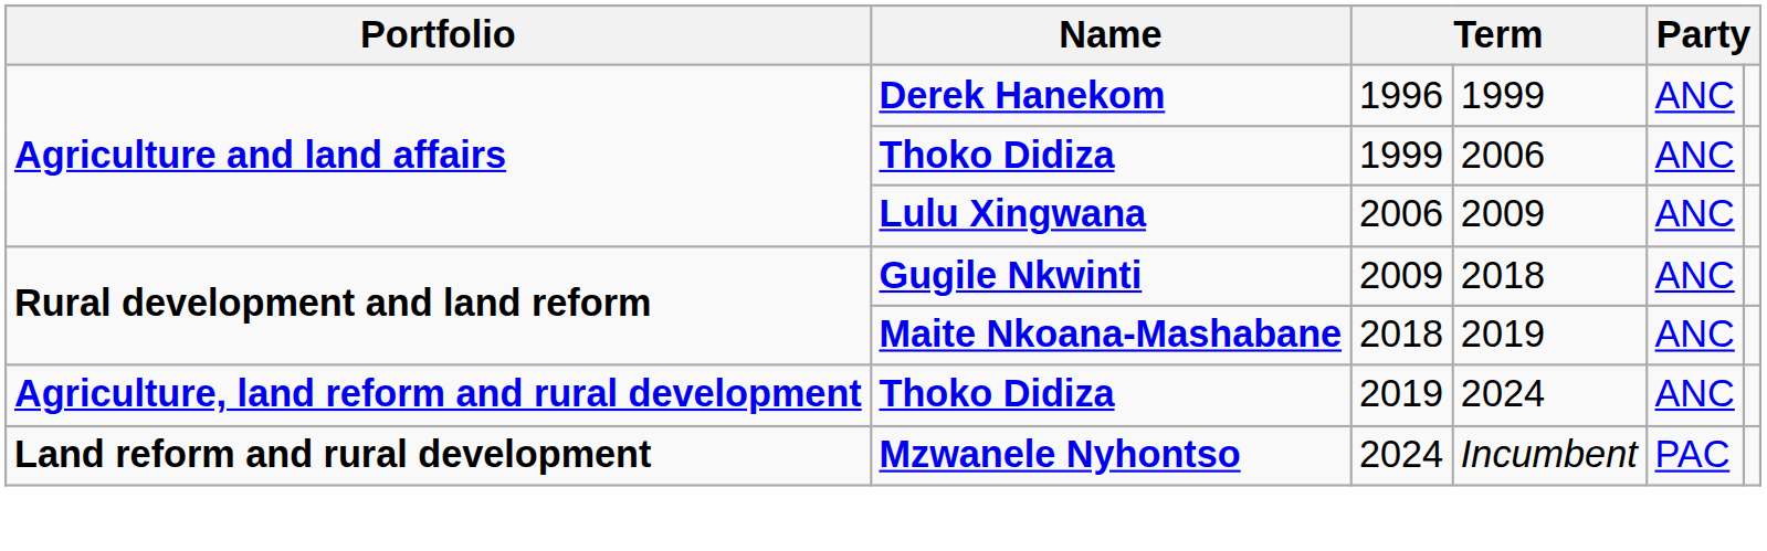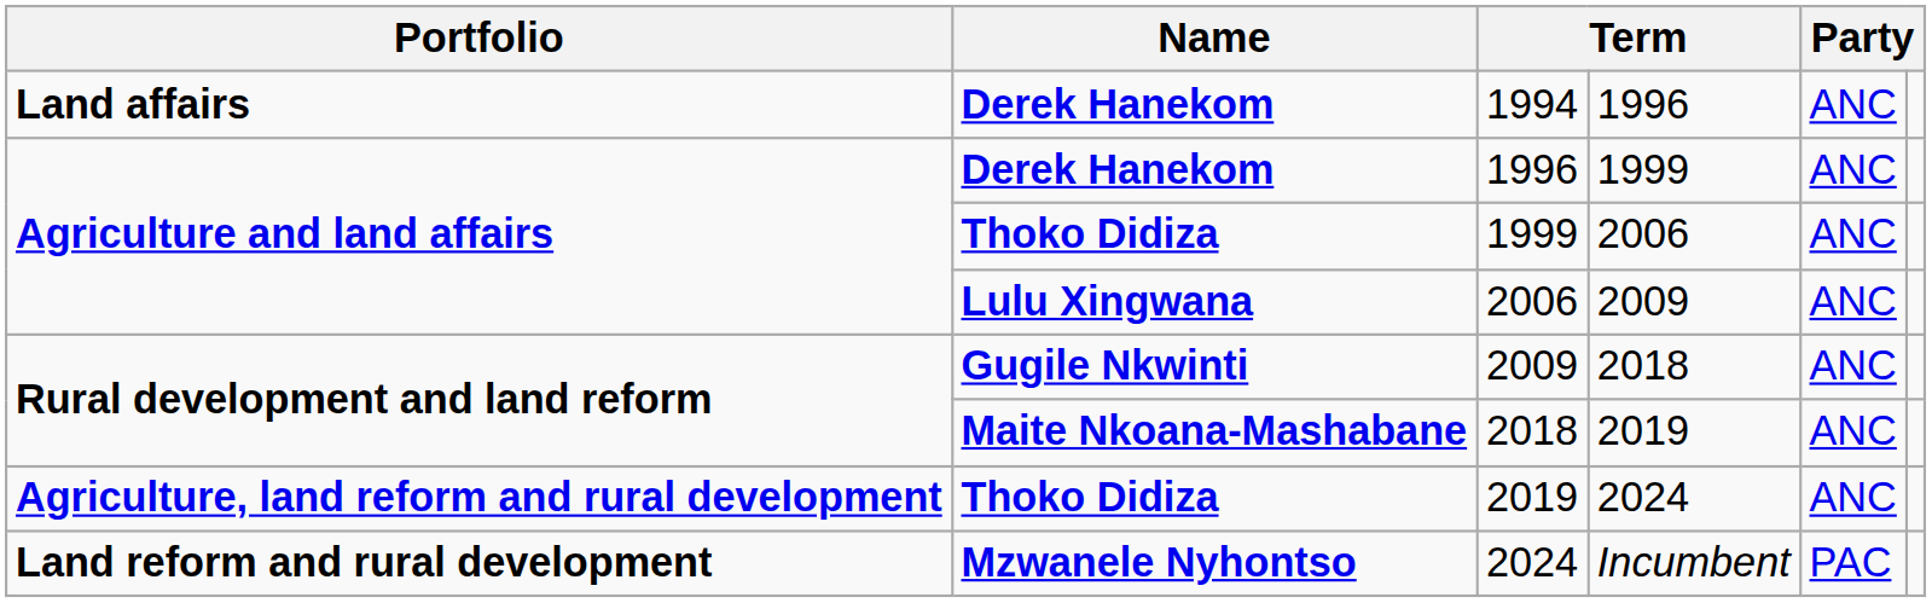+ row: Land affairs | Derek Hanekom | 1994 | 1996 | ANC
